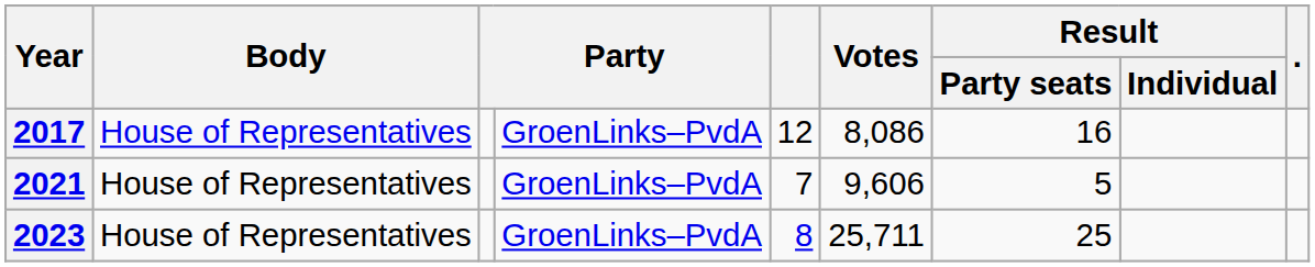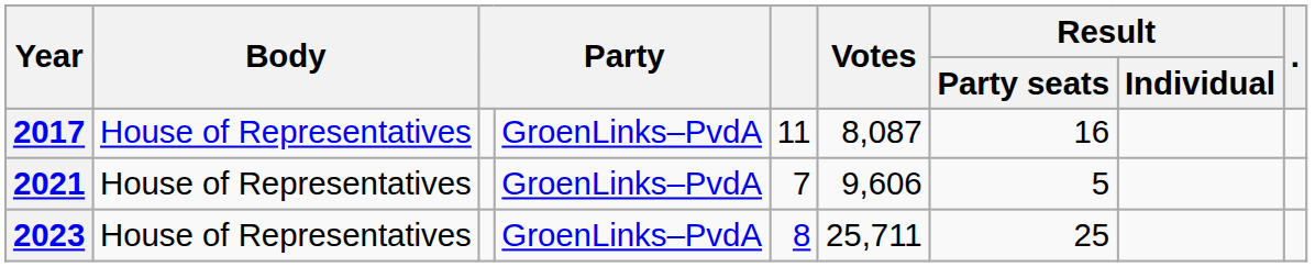2017 | column 5: 12 -> 11
2017 | Votes: 8,086 -> 8,087
